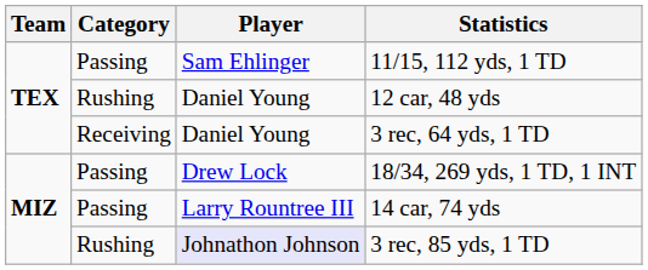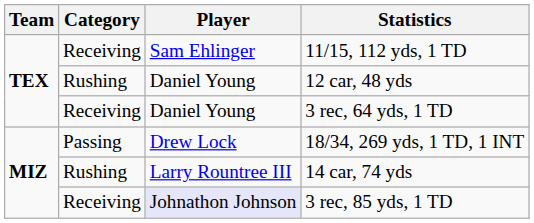11/15, 112 yds, 1 TD | Category: Passing -> Receiving
14 car, 74 yds | Category: Passing -> Rushing
3 rec, 85 yds, 1 TD | Category: Rushing -> Receiving
